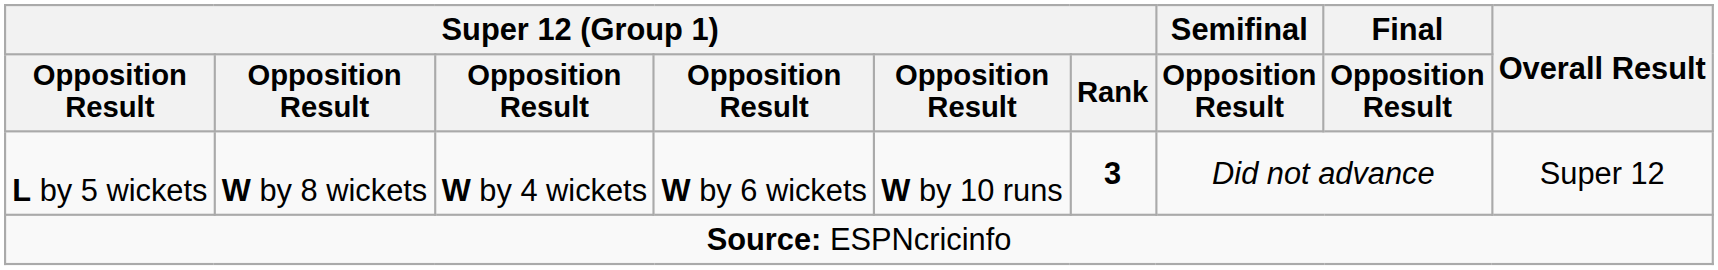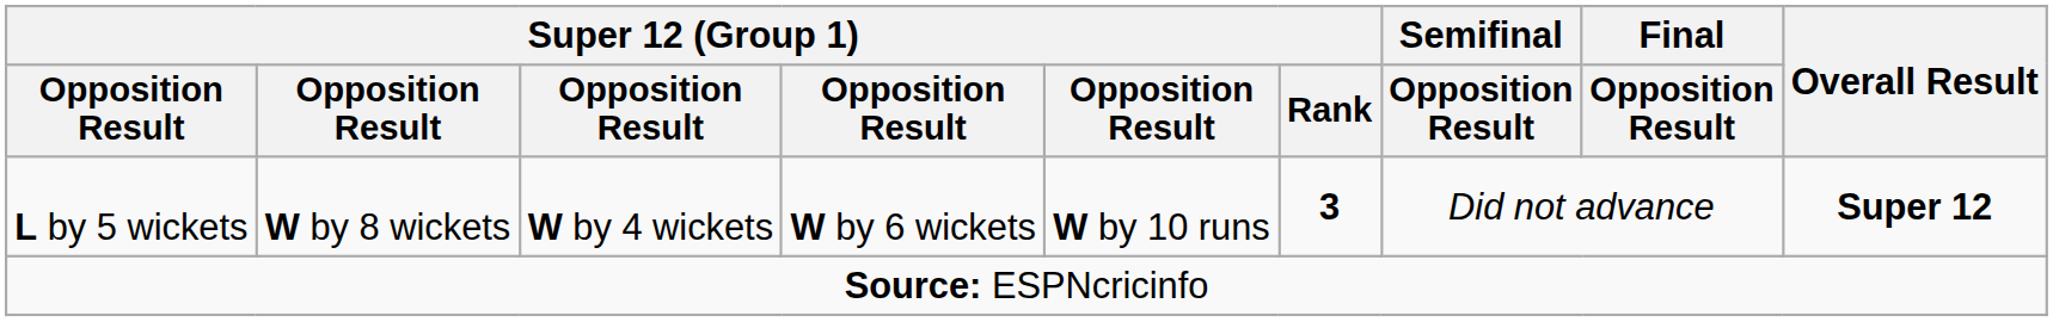L by 5 wickets | Overall Result: normal -> bold
